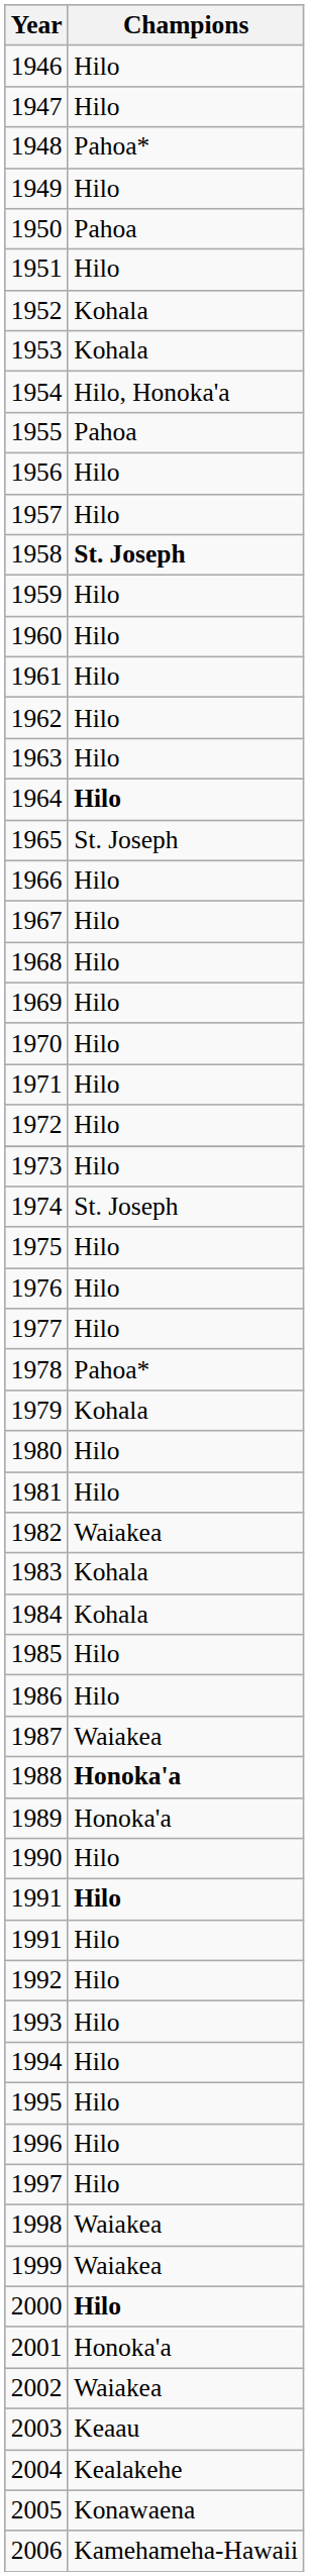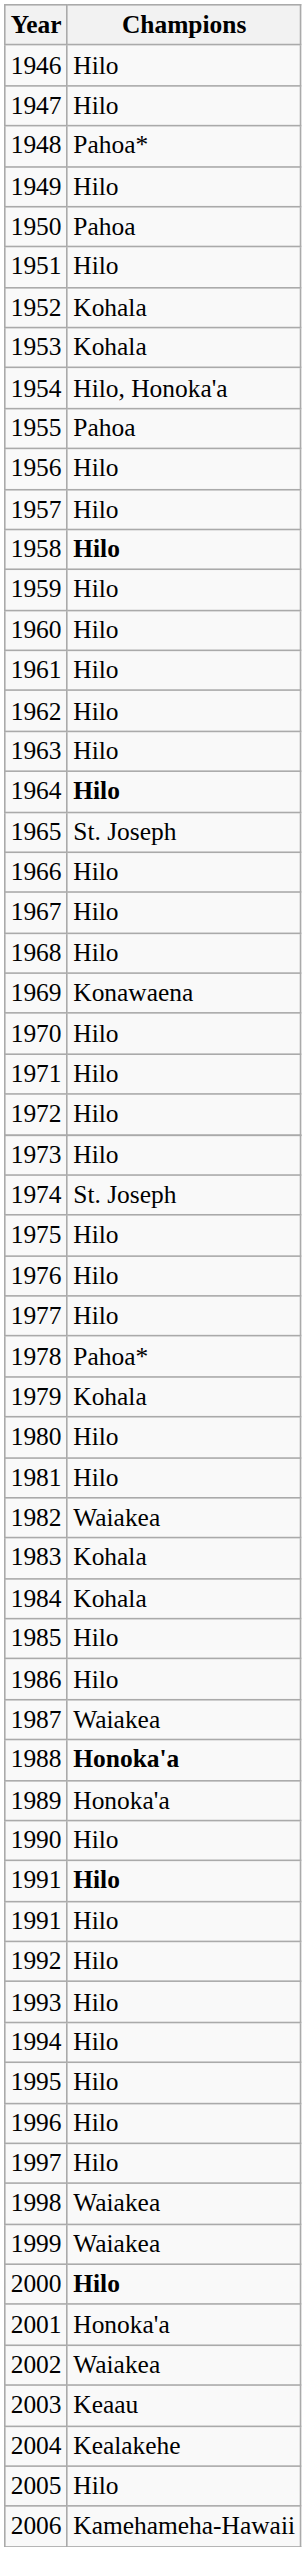row 14 | Champions: St. Joseph -> Hilo
row 25 | Champions: Hilo -> Konawaena
row 62 | Champions: Konawaena -> Hilo
